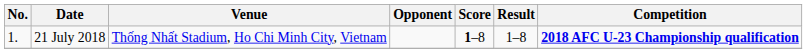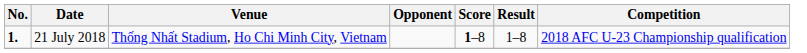21 July 2018 | No.: normal -> bold
21 July 2018 | Competition: bold -> normal
